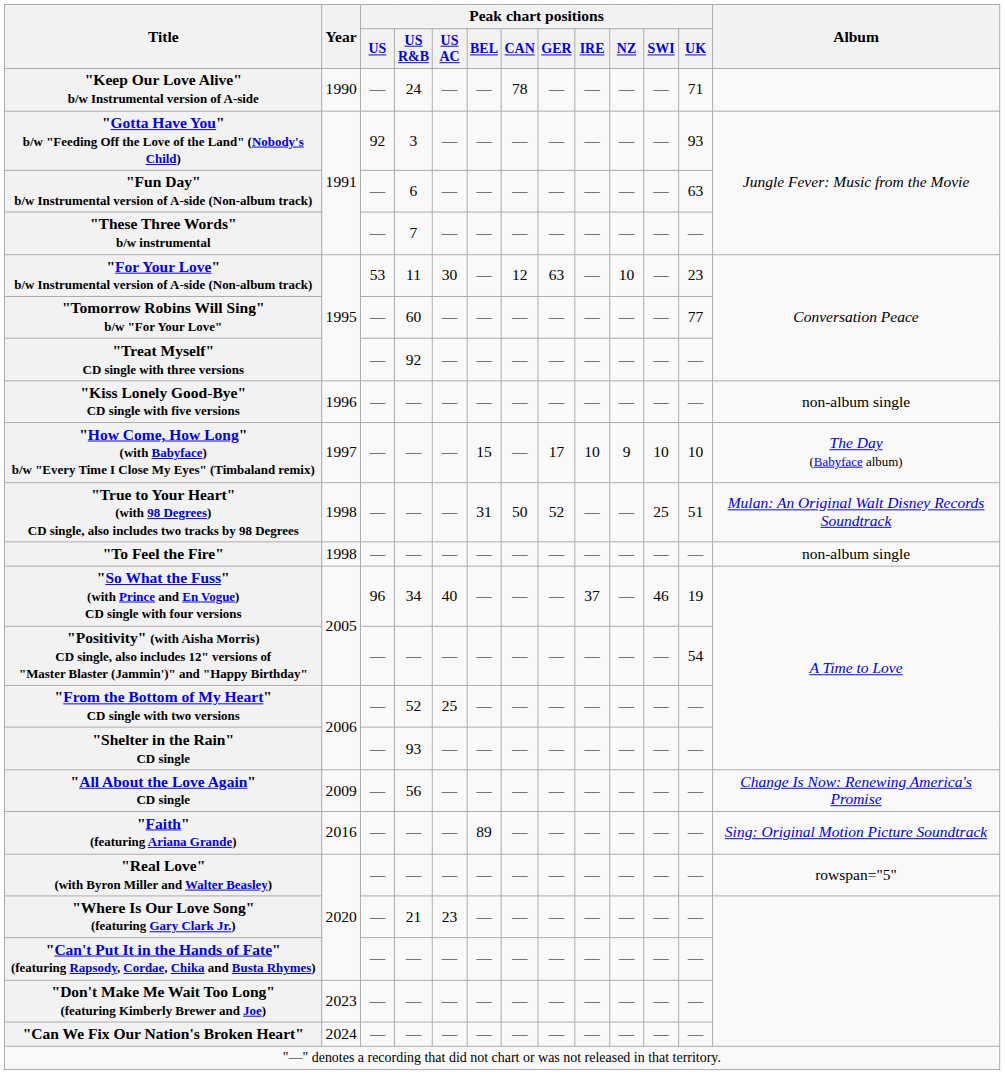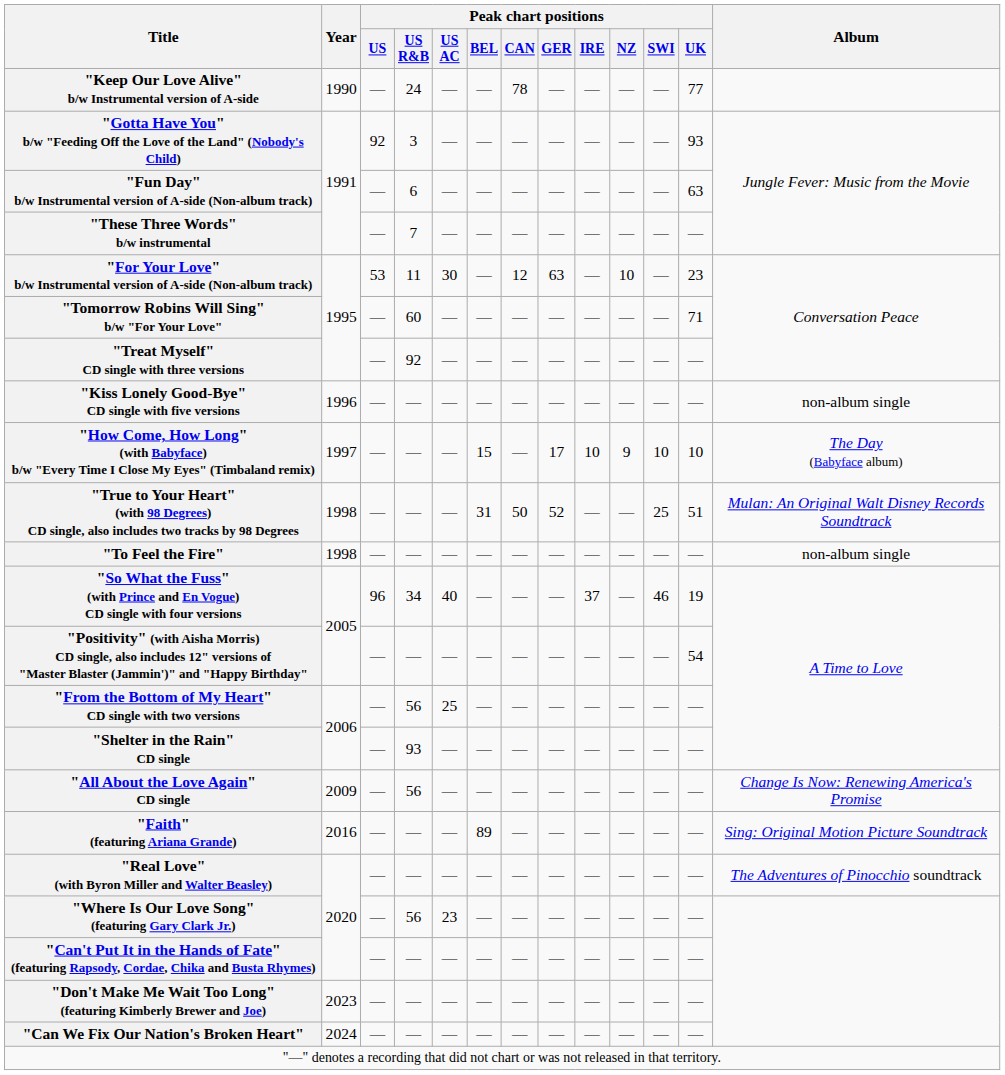"Keep Our Love Alive" b/w Instrumental version of A-side | Peak chart positions / UK: 71 -> 77
"Tomorrow Robins Will Sing" b/w "For Your Love" | Peak chart positions / UK: 77 -> 71
"From the Bottom of My Heart" CD single with two versions | Peak chart positions / US R&B: 52 -> 56
"Real Love" (with Byron Miller and Walter Beasley) | Album: rowspan="5" -> The Adventures of Pinocchio soundtrack
"Where Is Our Love Song" (featuring Gary Clark Jr.) | Peak chart positions / US R&B: 21 -> 56
